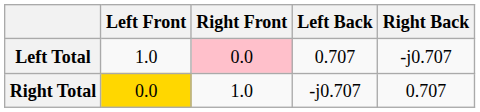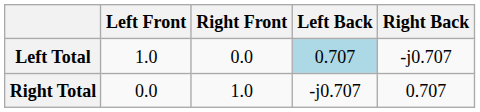row 2 | Right Front: pink background -> no background
row 2 | Left Back: no background -> lightblue background
row 3 | Left Front: gold background -> no background
